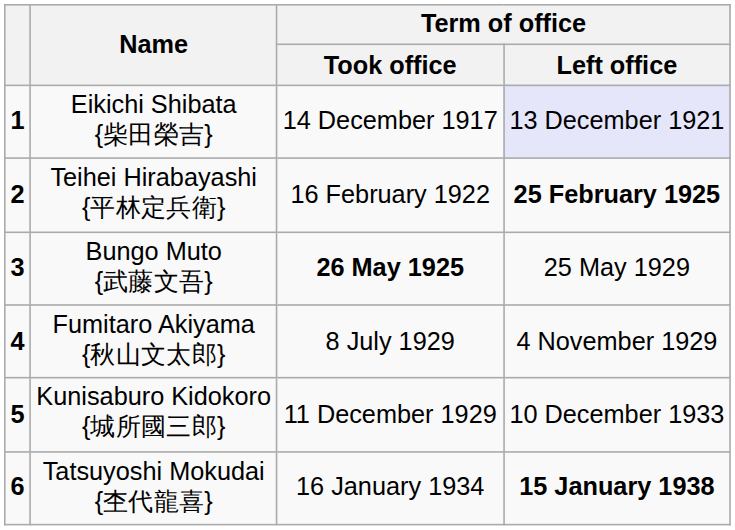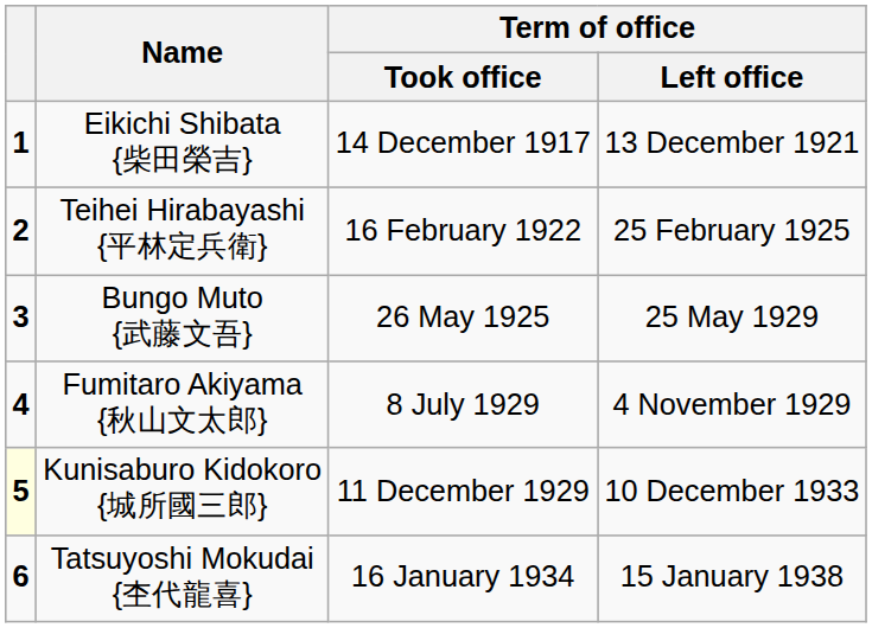Eikichi Shibata {柴田榮吉} | Term of office / Left office: lavender background -> no background
Teihei Hirabayashi {平林定兵衛} | Term of office / Left office: bold -> normal
Bungo Muto {武藤文吾} | Term of office / Took office: bold -> normal
Kunisaburo Kidokoro {城所國三郎} | column 1: no background -> lightyellow background
Tatsuyoshi Mokudai {杢代龍喜} | Term of office / Left office: bold -> normal
